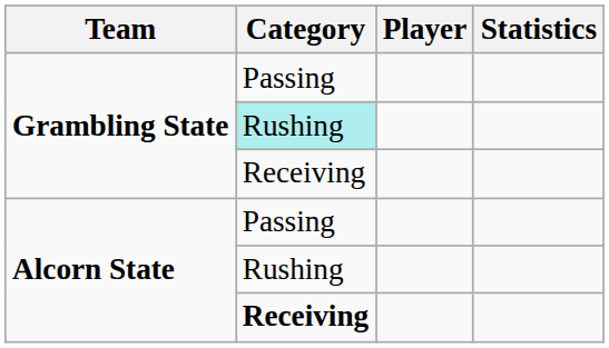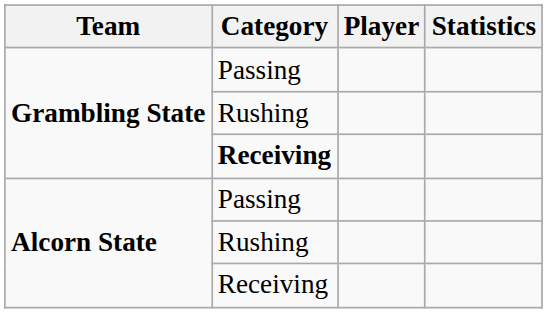Grambling State / Rushing | Category: paleturquoise background -> no background
Grambling State / Receiving | Category: normal -> bold
Alcorn State / Receiving | Category: bold -> normal
